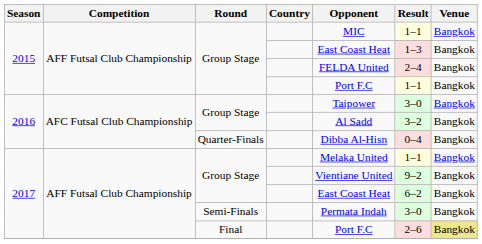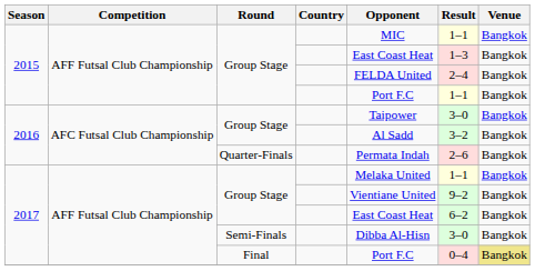Quarter-Finals | Opponent: Dibba Al-Hisn -> Permata Indah
Quarter-Finals | Result: 0–4 -> 2–6
Semi-Finals | Opponent: Permata Indah -> Dibba Al-Hisn
Final | Result: 2–6 -> 0–4
